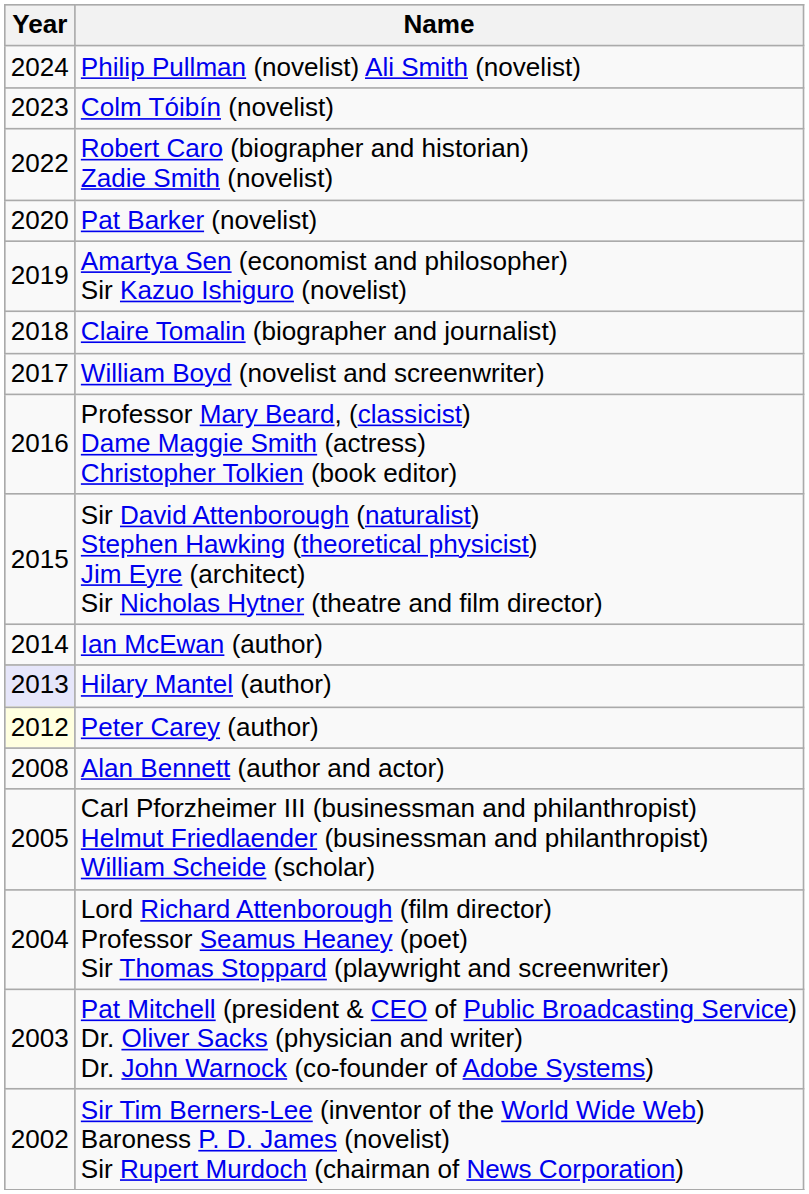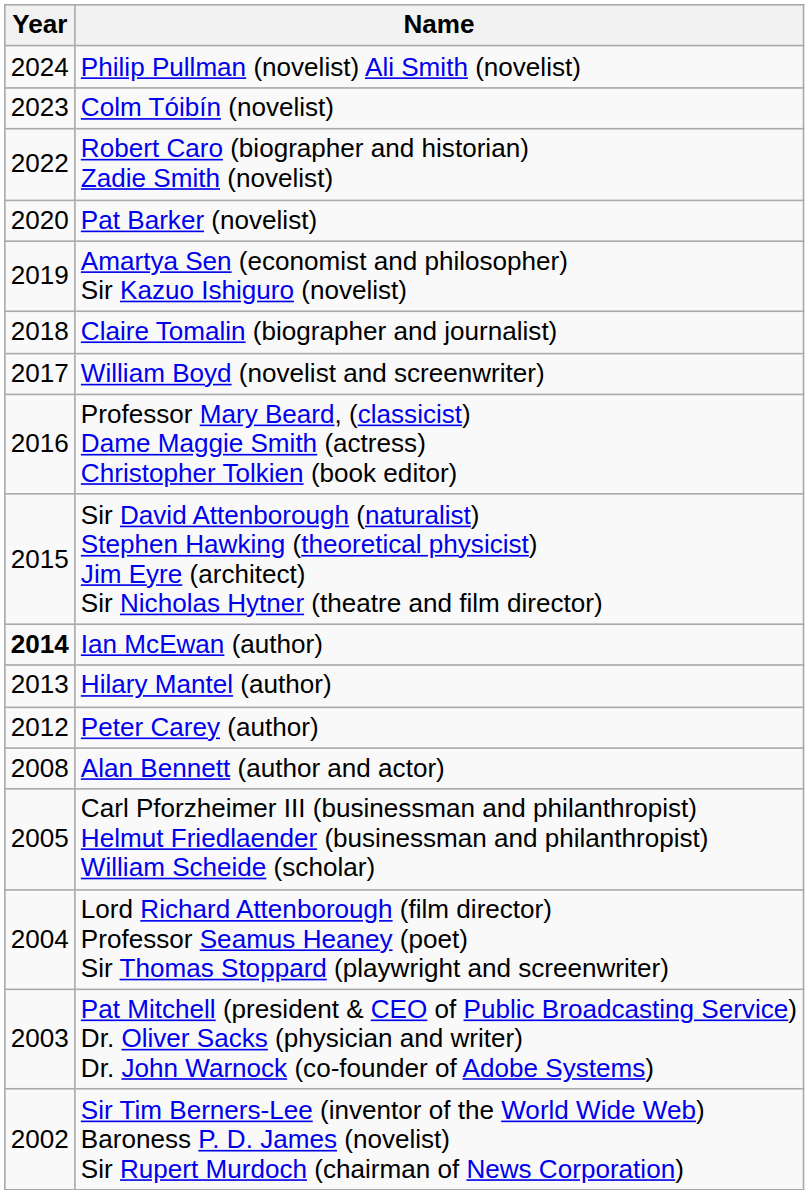Ian McEwan (author) | Year: normal -> bold
Hilary Mantel (author) | Year: lavender background -> no background
Peter Carey (author) | Year: lightyellow background -> no background
